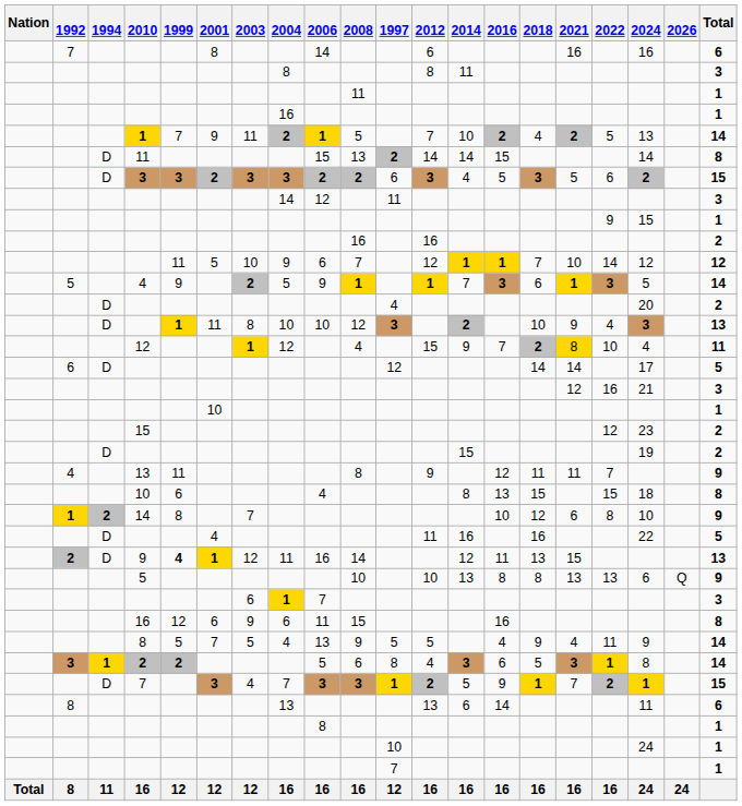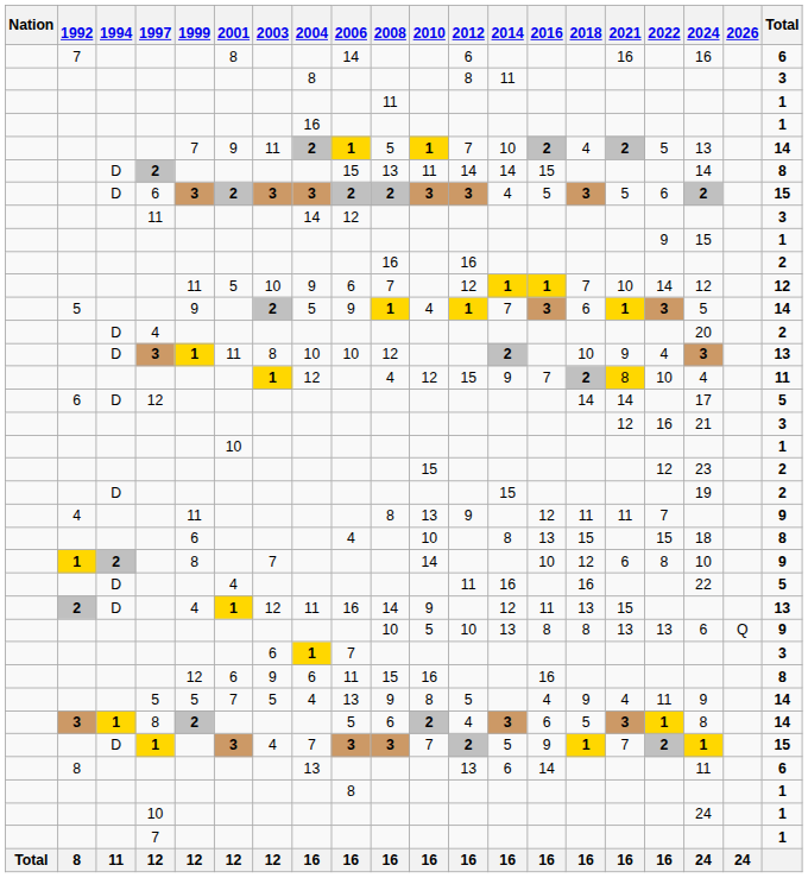columns swapped: 1997 <-> 2010
row 26 | 1999: bold -> normal
